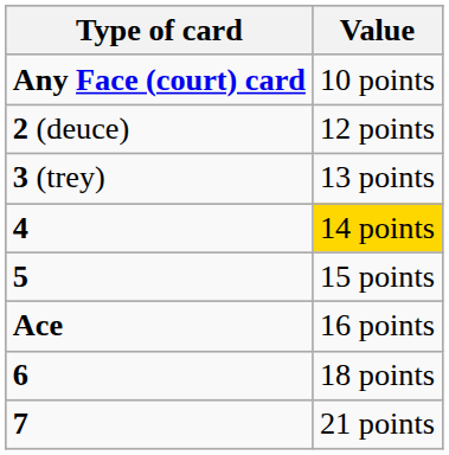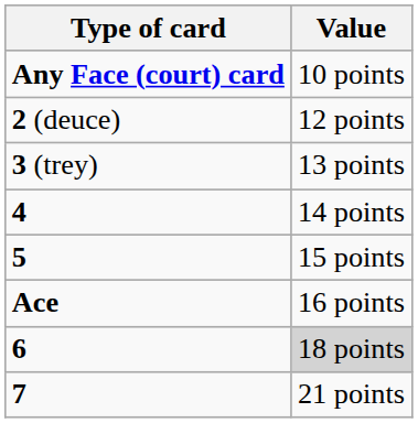4 | Value: gold background -> no background
6 | Value: no background -> lightgrey background
